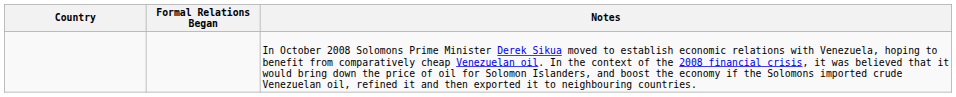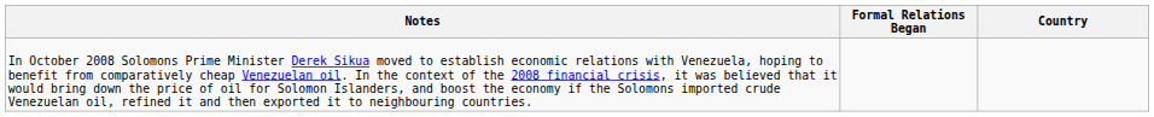columns swapped: Country <-> Notes
